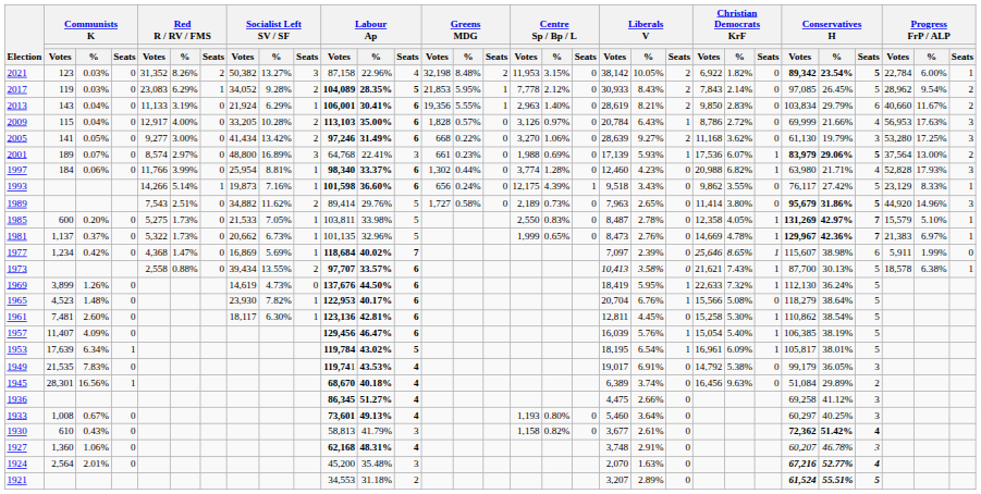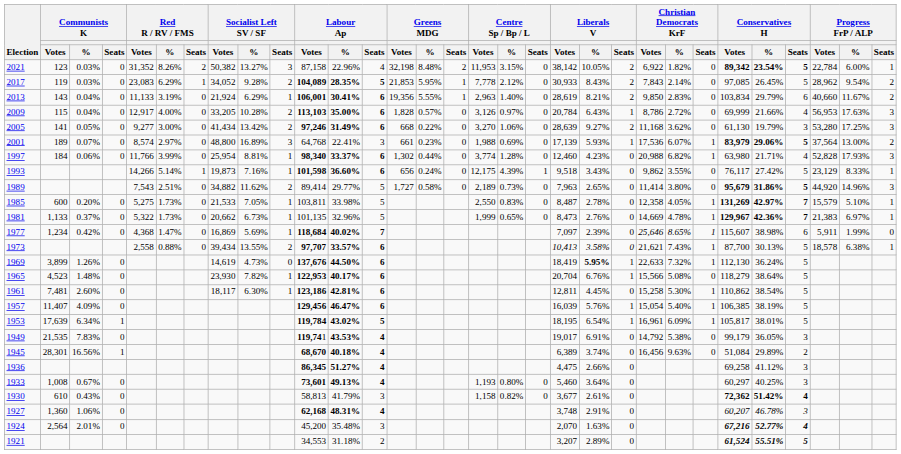1989 | Labour Ap / %: 29.76% -> 29.77%
1981 | Communists K / Votes: 1,137 -> 1,133
1969 | Liberals V / %: normal -> bold
1961 | Labour Ap / Votes: 123,136 -> 123,186
